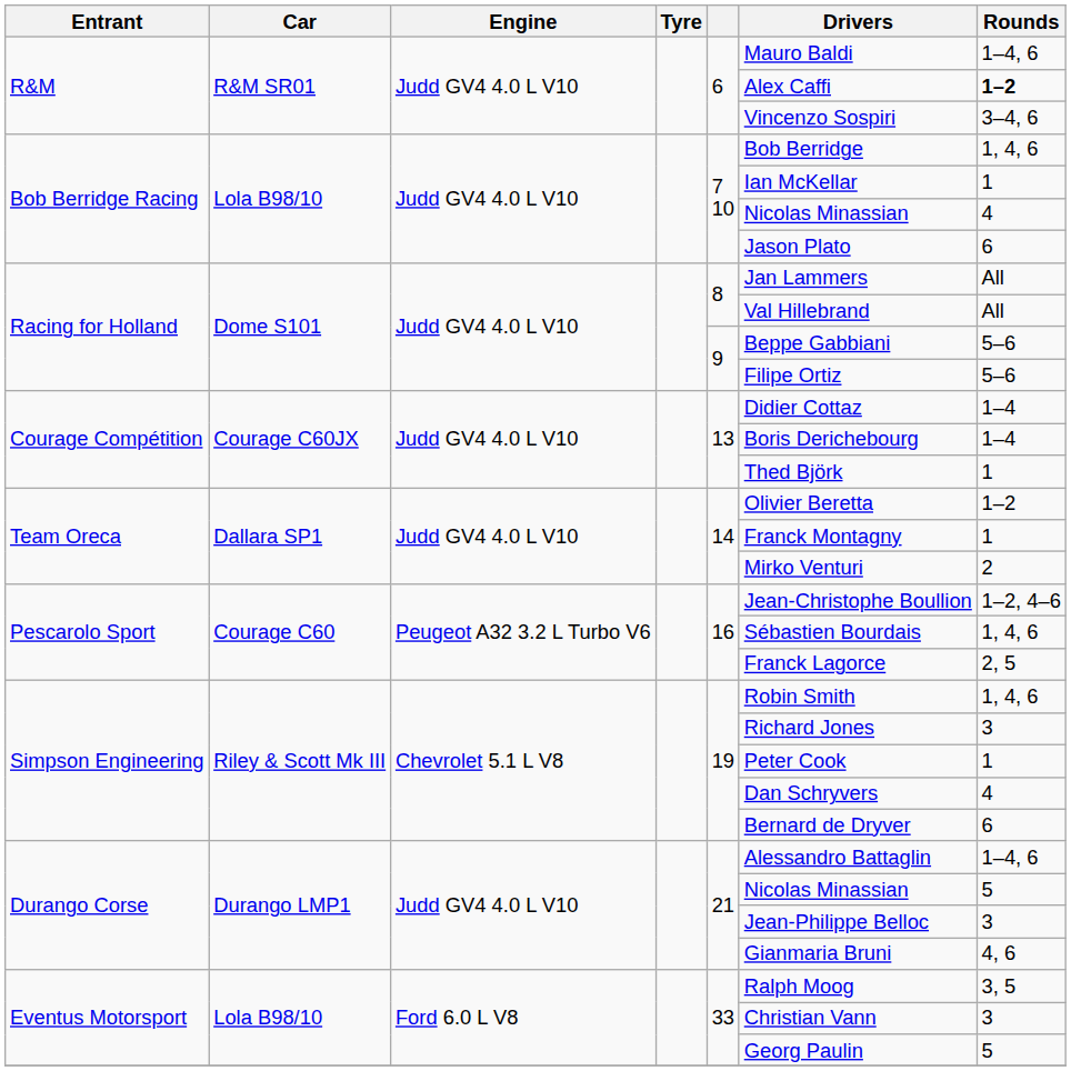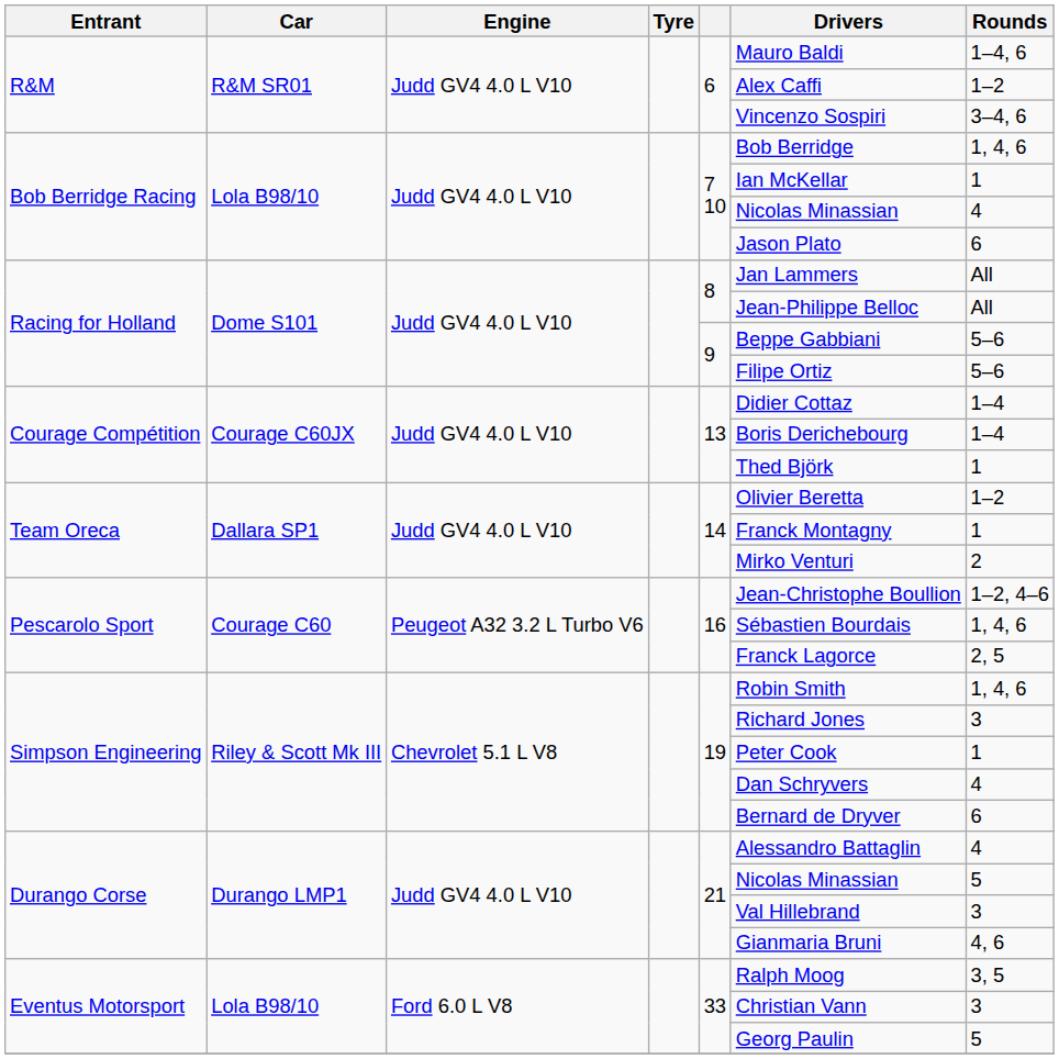row 3 | Rounds: bold -> normal
row 10 | Drivers: Val Hillebrand -> Jean-Philippe Belloc
row 27 | Rounds: 1–4, 6 -> 4
row 29 | Drivers: Jean-Philippe Belloc -> Val Hillebrand
